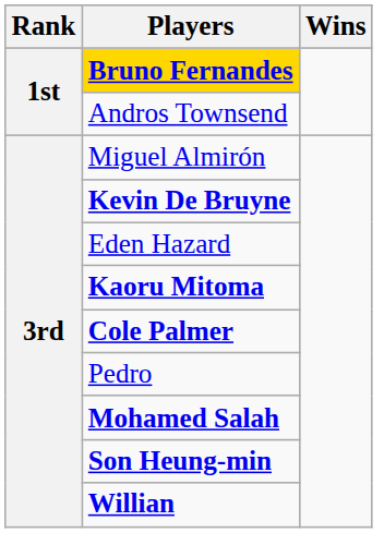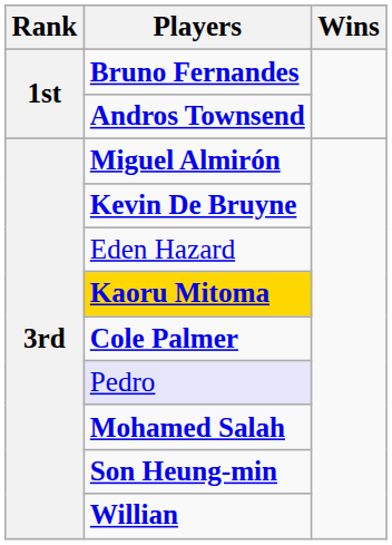Bruno Fernandes | Players: gold background -> no background
Andros Townsend | Players: normal -> bold
Miguel Almirón | Players: normal -> bold
Kaoru Mitoma | Players: no background -> gold background
Pedro | Players: no background -> lavender background
